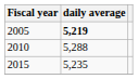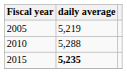2005 | daily average: bold -> normal
2015 | daily average: normal -> bold
